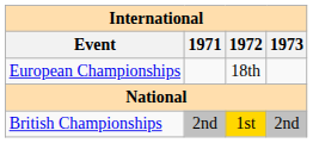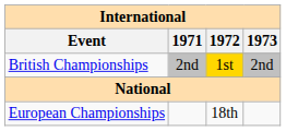rows swapped: European Championships <-> British Championships
